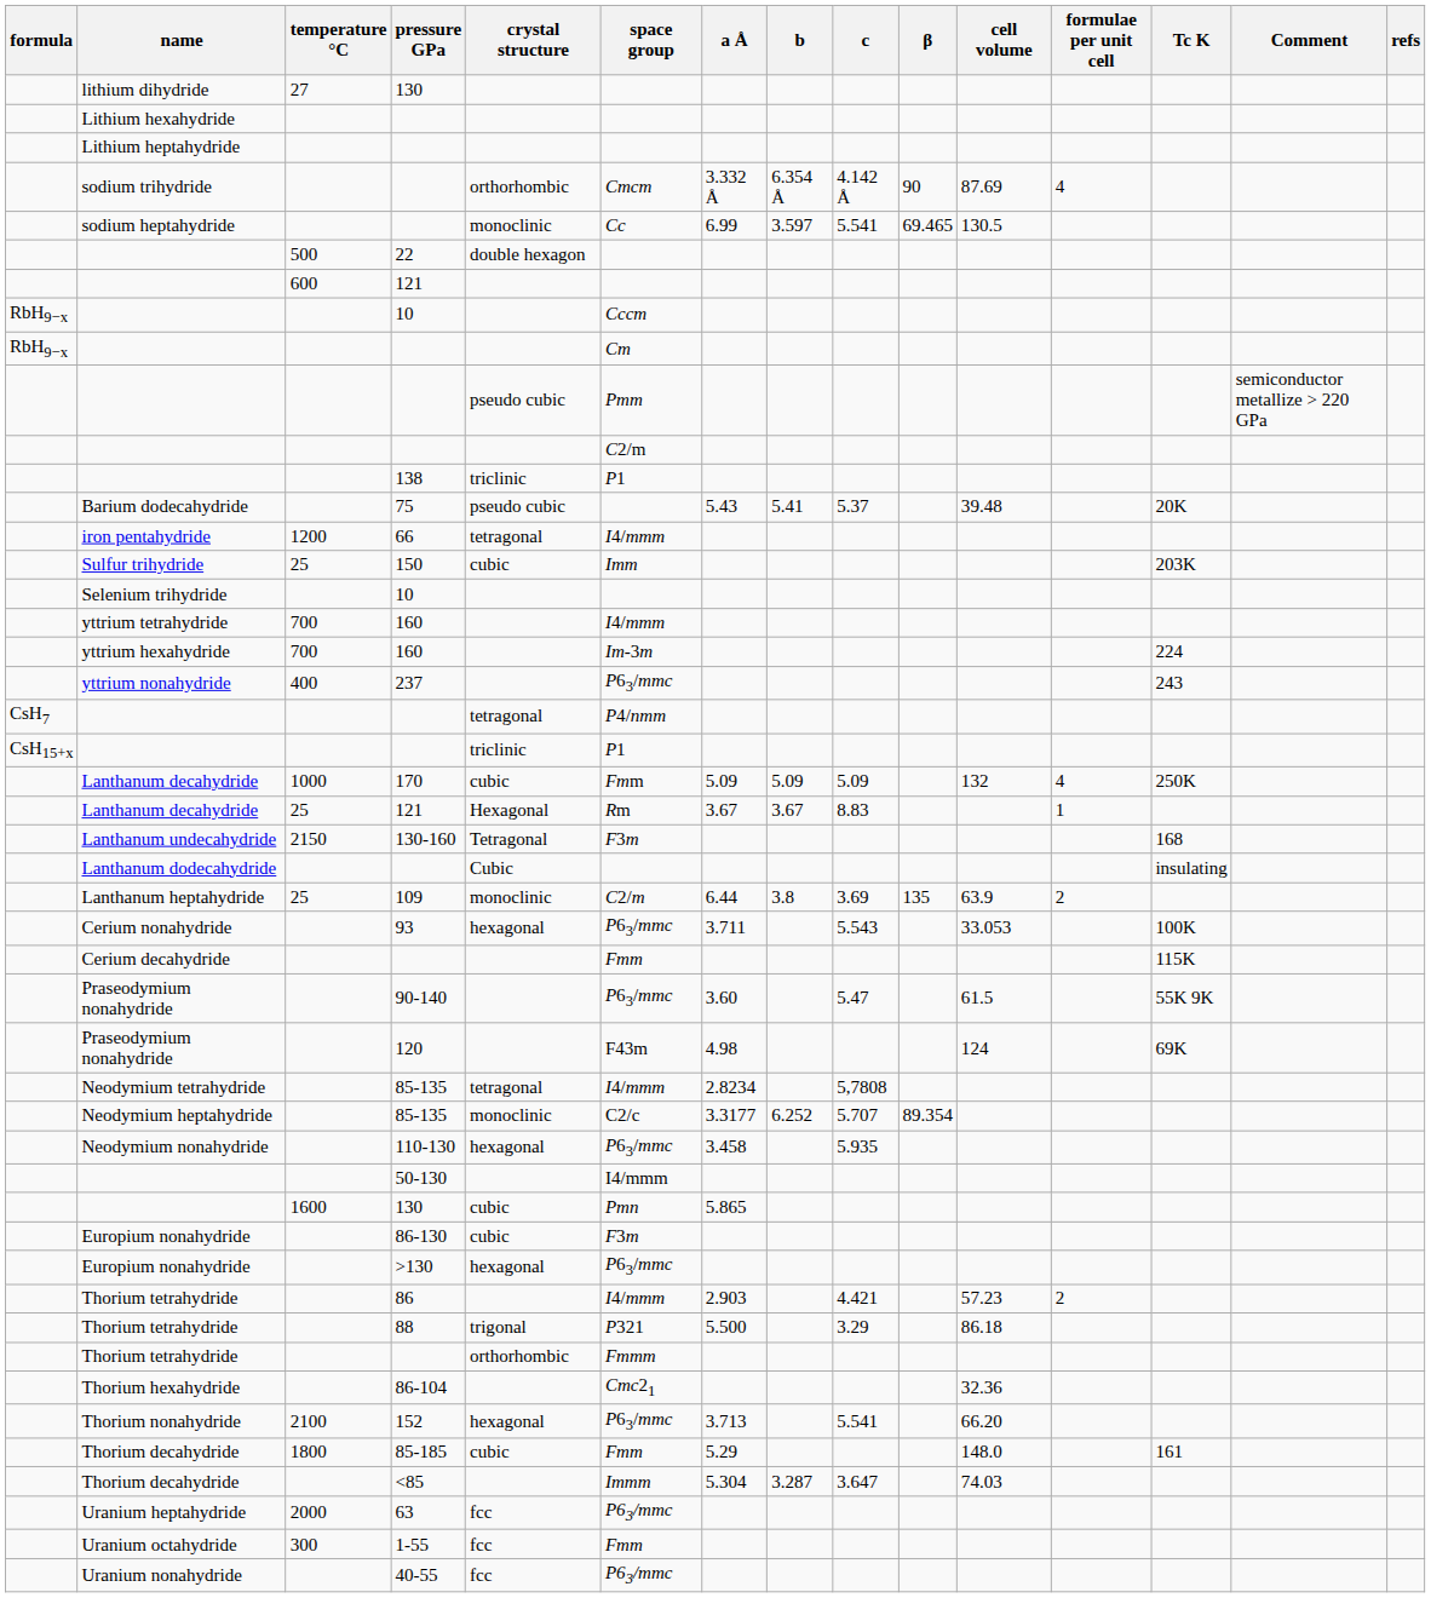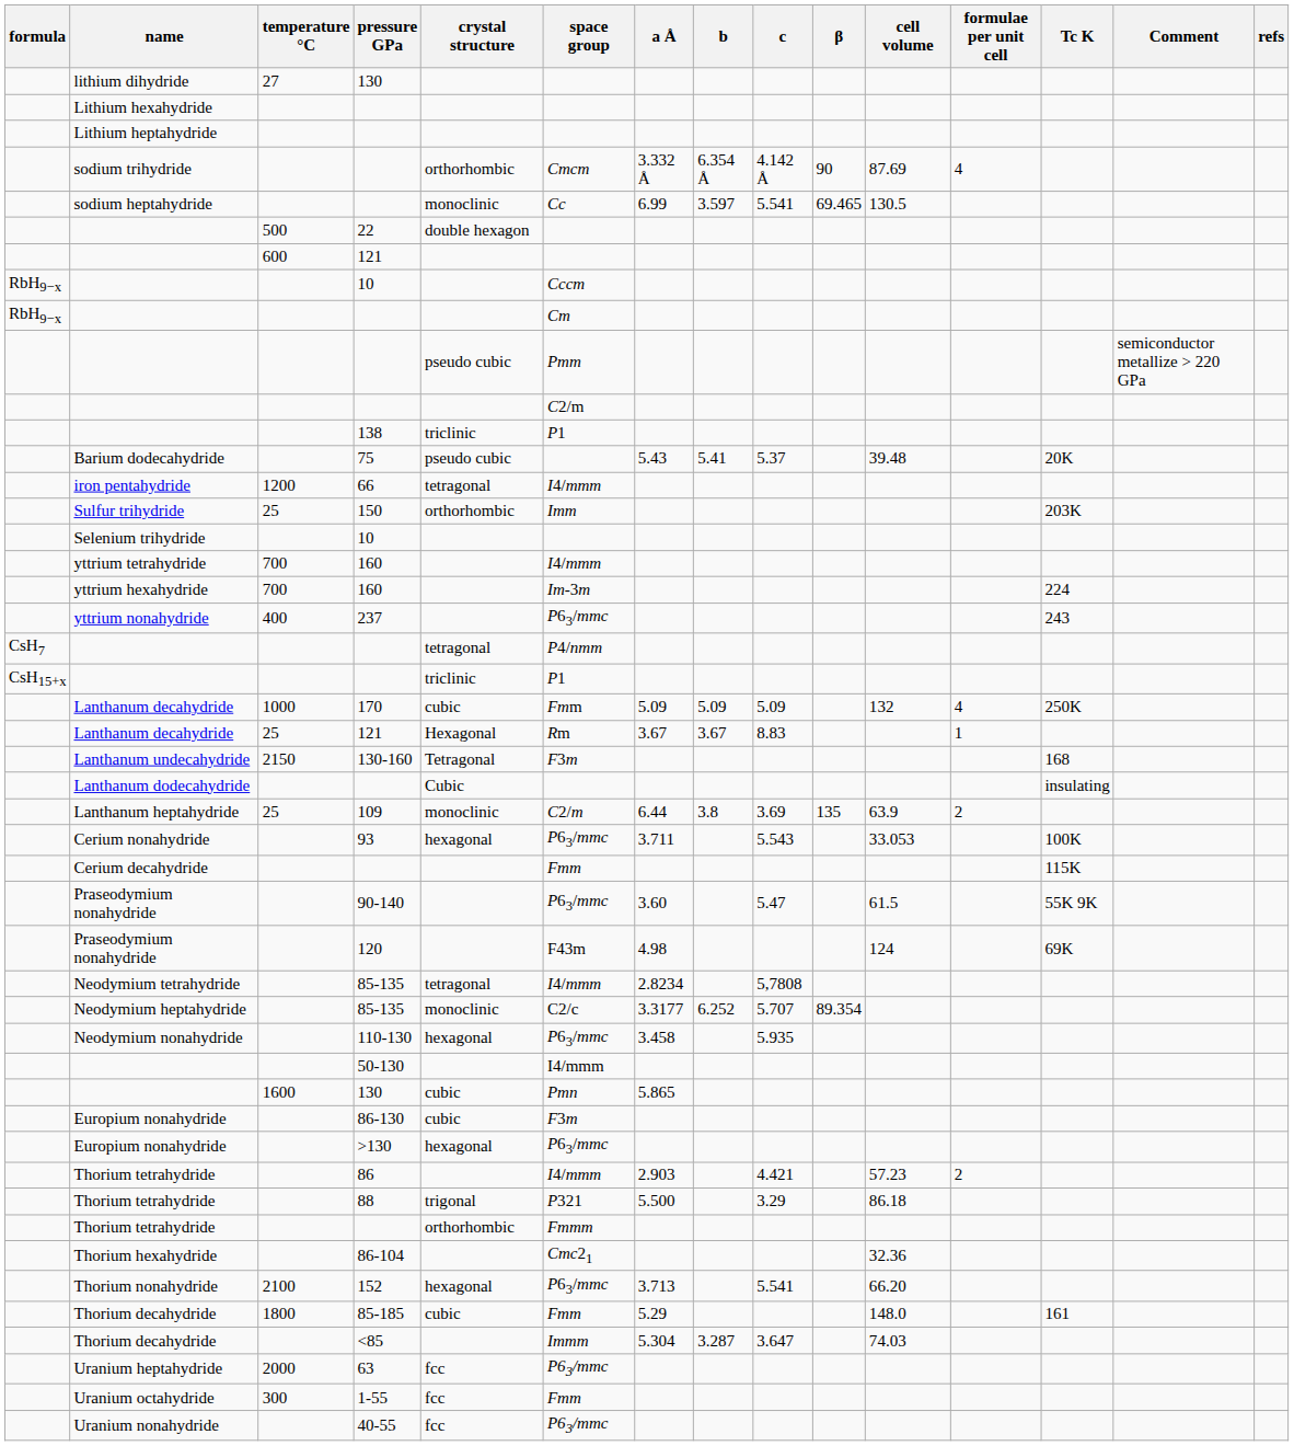Sulfur trihydride | crystal structure: cubic -> orthorhombic
